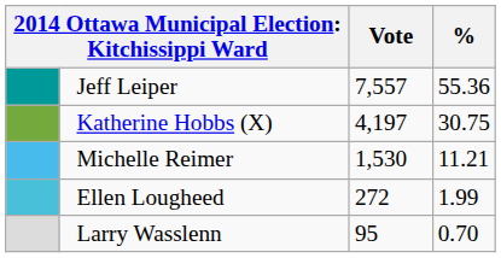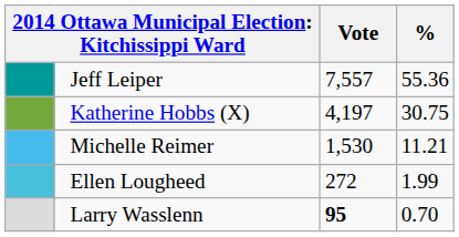Larry Wasslenn | Vote: normal -> bold
